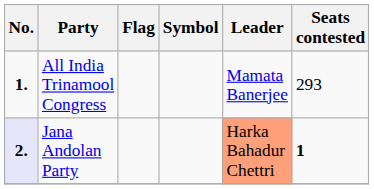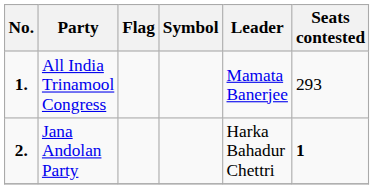Jana Andolan Party | No.: lavender background -> no background
Jana Andolan Party | Leader: lightsalmon background -> no background
